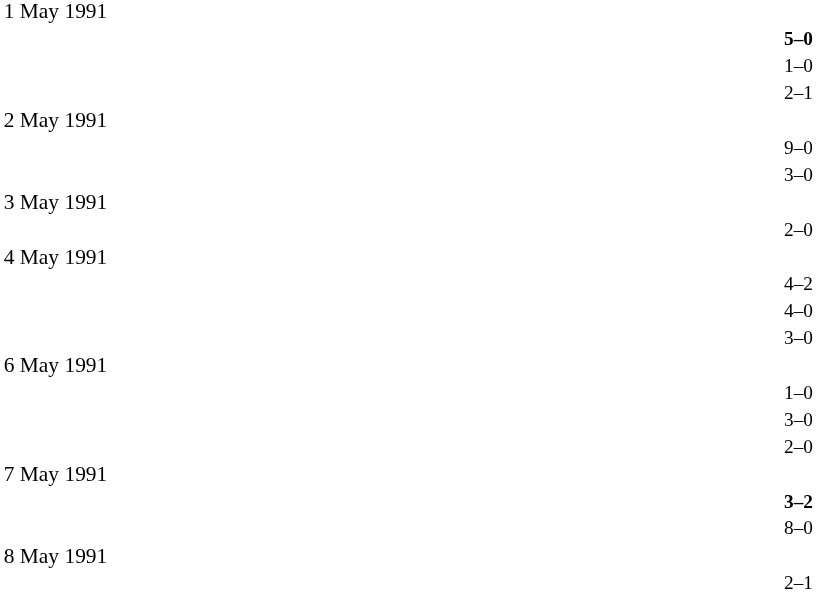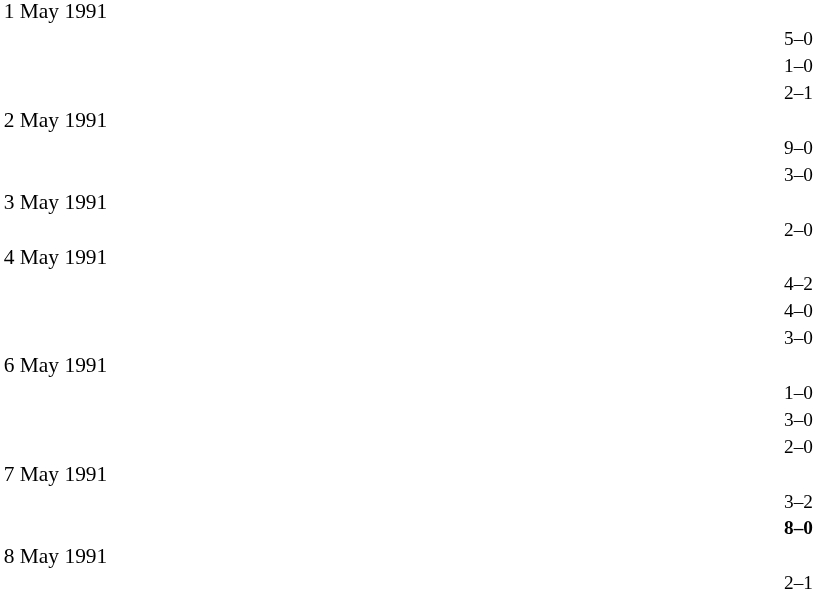5–0 | column 2: bold -> normal
3–2 | column 2: bold -> normal
8–0 | column 2: normal -> bold
